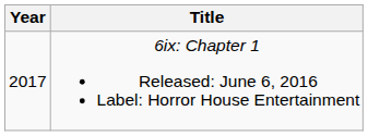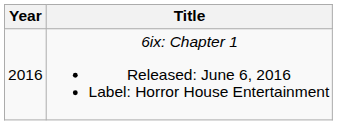row 2 | Year: 2017 -> 2016
